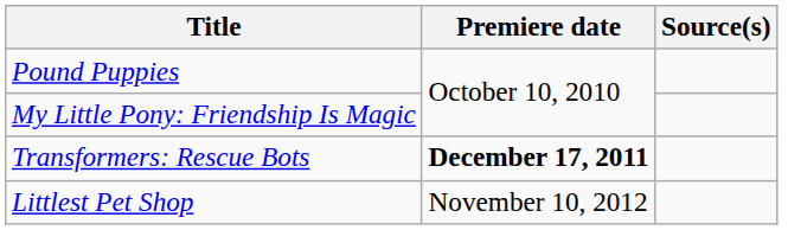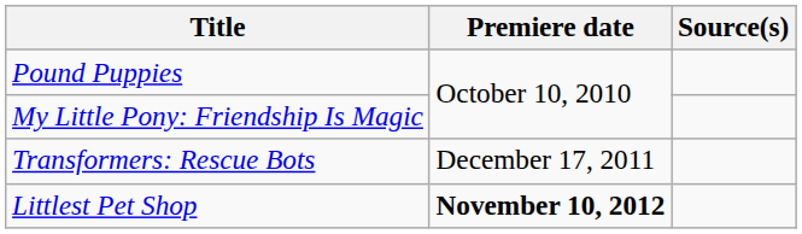Transformers: Rescue Bots | Premiere date: bold -> normal
Littlest Pet Shop | Premiere date: normal -> bold
